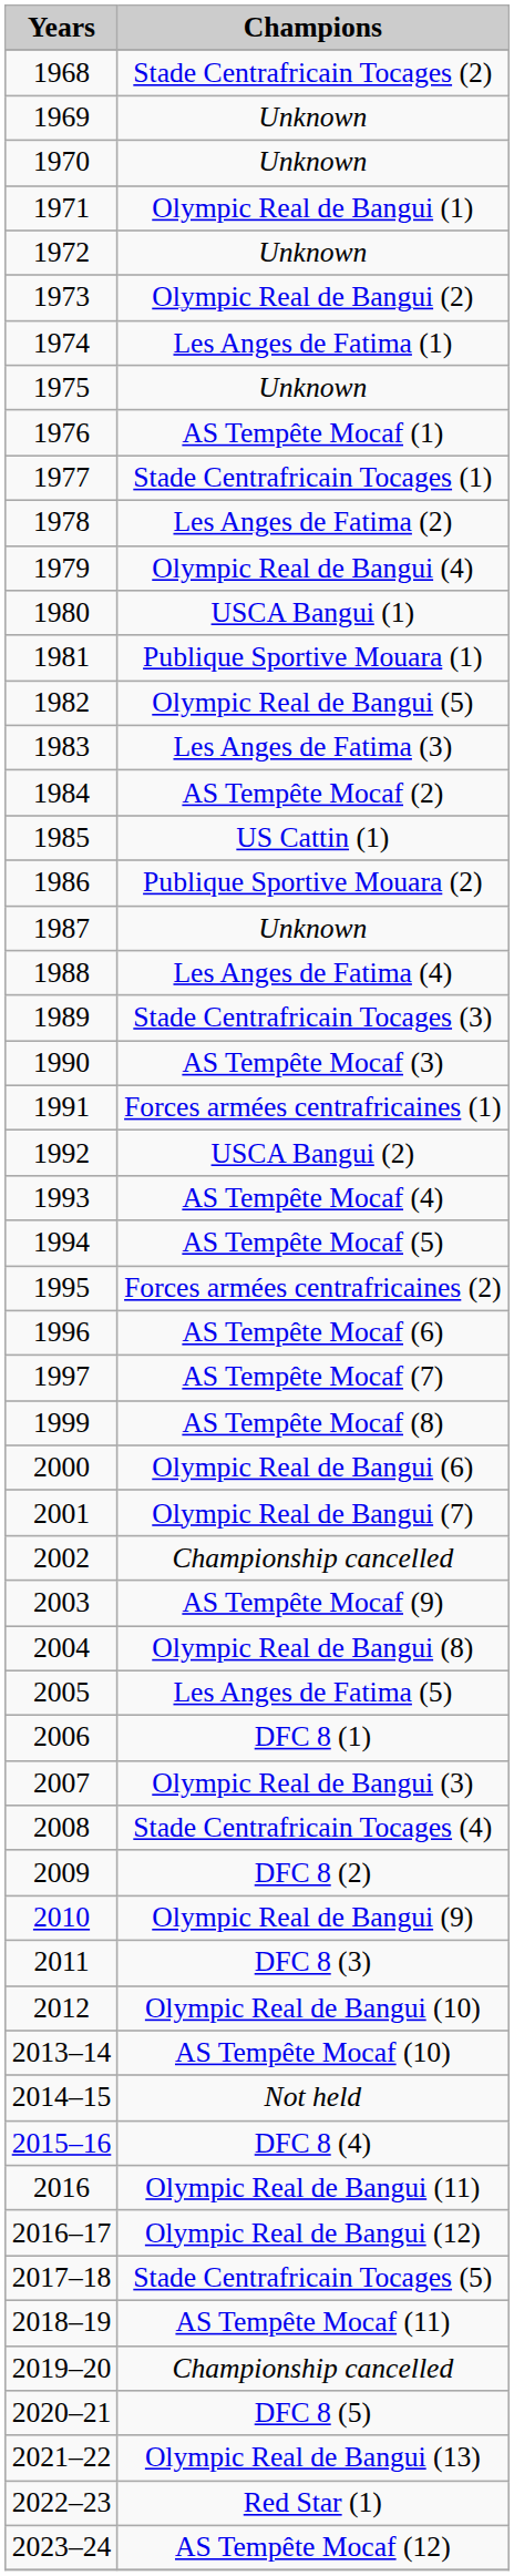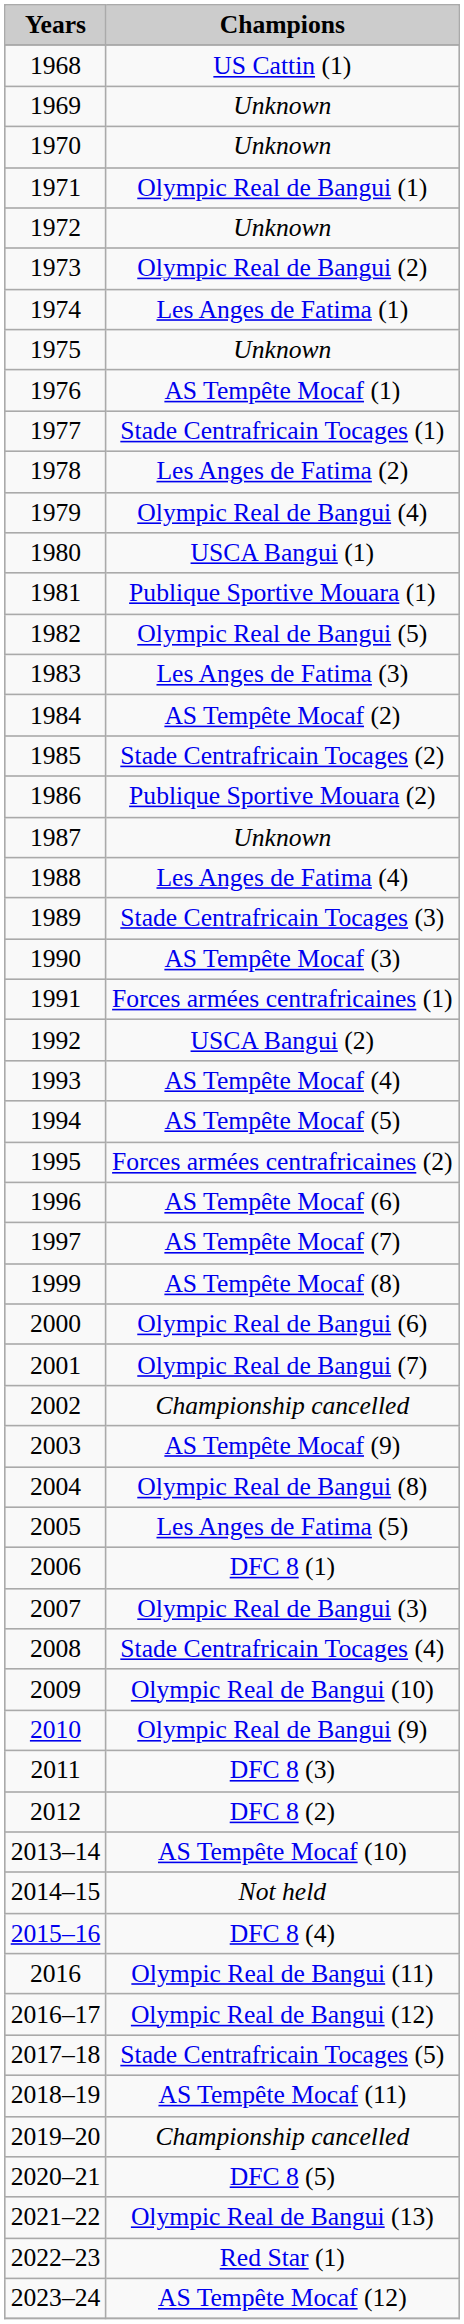row 2 | Champions: Stade Centrafricain Tocages (2) -> US Cattin (1)
row 19 | Champions: US Cattin (1) -> Stade Centrafricain Tocages (2)
row 42 | Champions: DFC 8 (2) -> Olympic Real de Bangui (10)
row 45 | Champions: Olympic Real de Bangui (10) -> DFC 8 (2)
